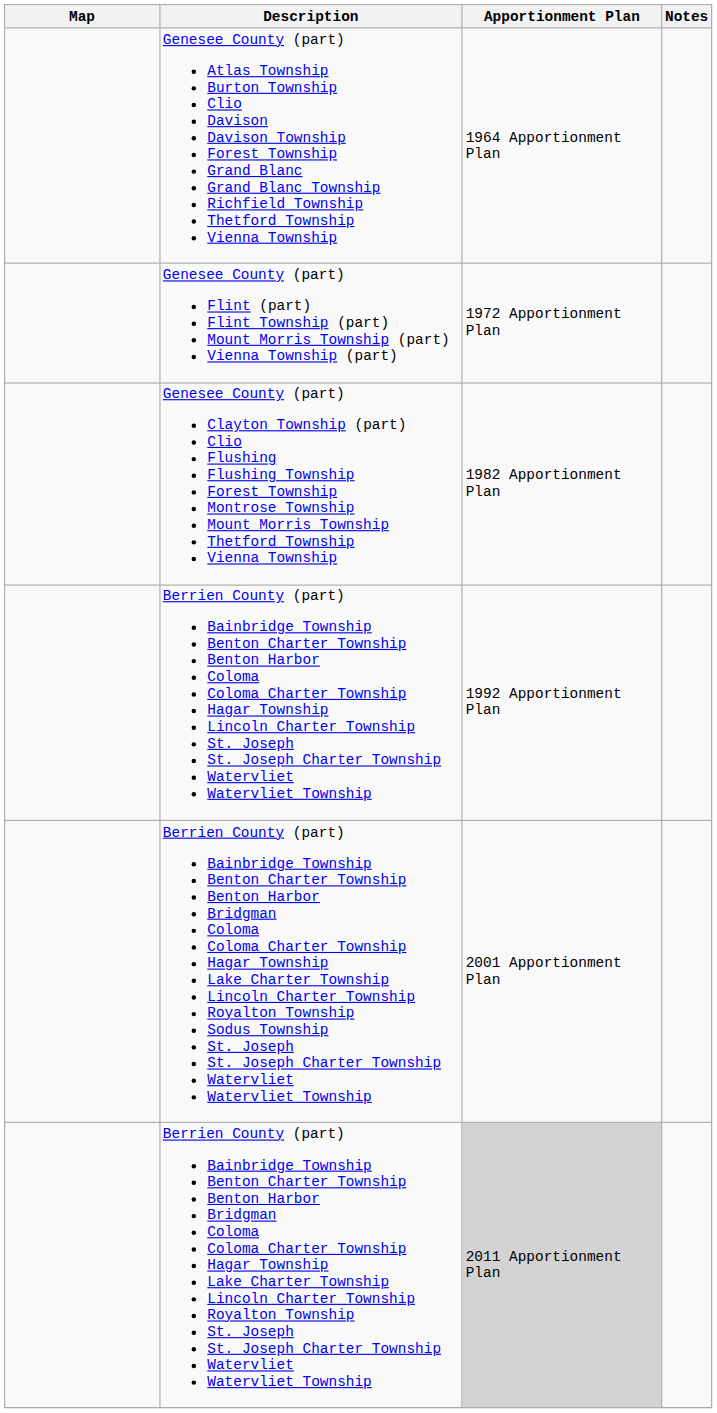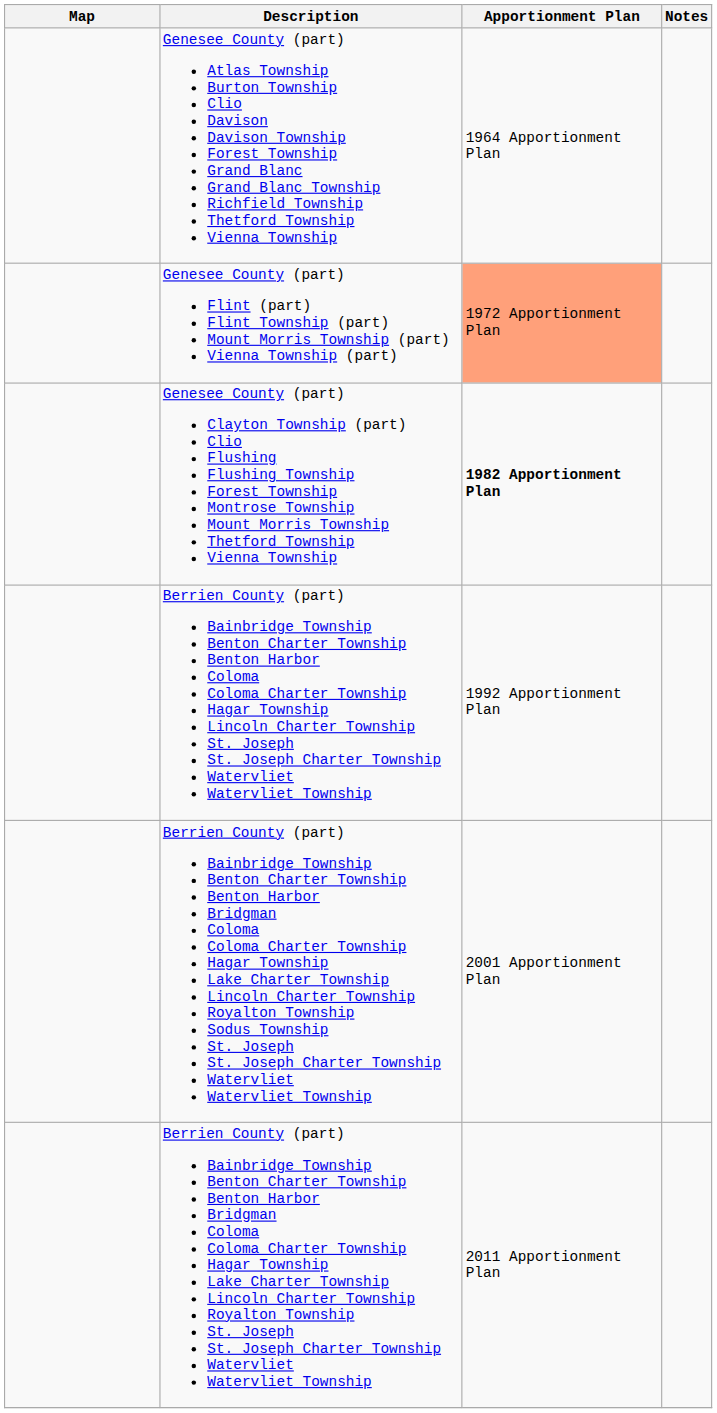row 3 | Apportionment Plan: no background -> lightsalmon background
row 4 | Apportionment Plan: normal -> bold
row 7 | Apportionment Plan: lightgrey background -> no background
